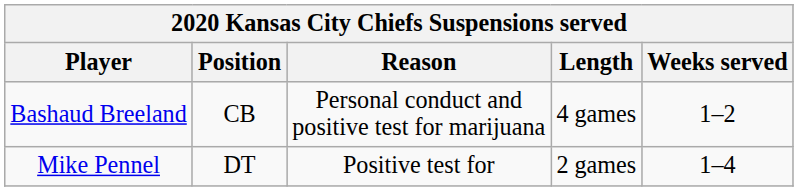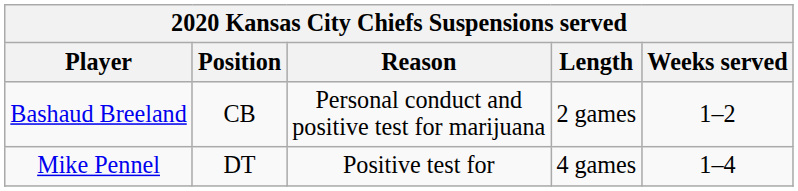Bashaud Breeland | Length: 4 games -> 2 games
Mike Pennel | Length: 2 games -> 4 games
